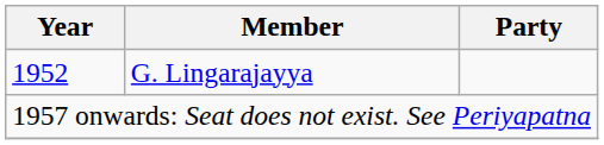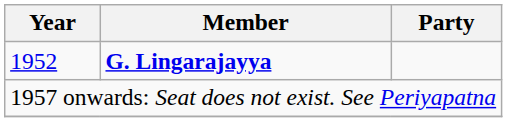1952 | Member: normal -> bold
